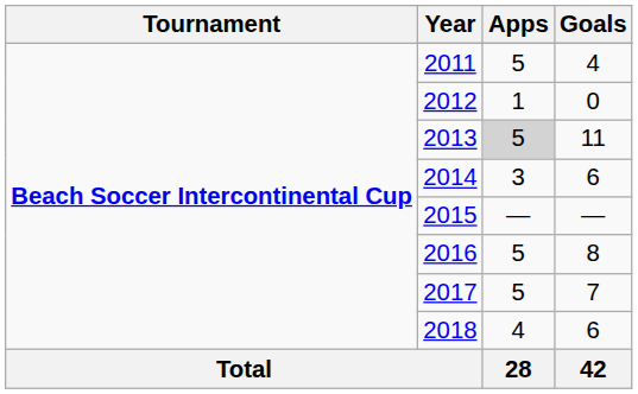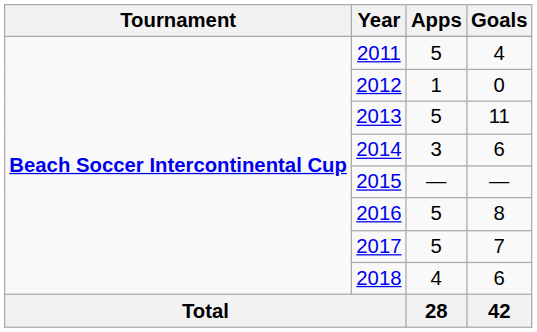2013 | Apps: lightgrey background -> no background
